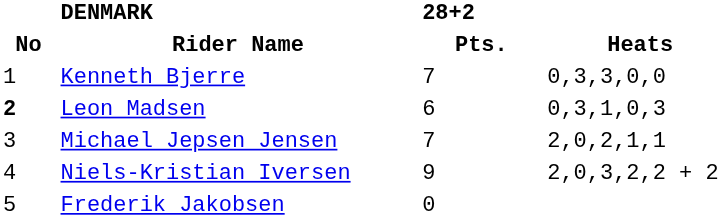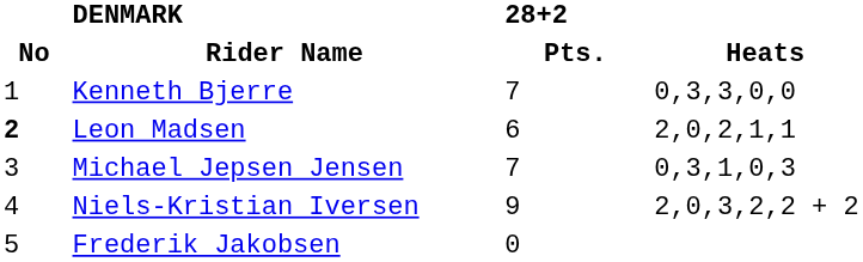Leon Madsen | Heats: 0,3,1,0,3 -> 2,0,2,1,1
Michael Jepsen Jensen | Heats: 2,0,2,1,1 -> 0,3,1,0,3
